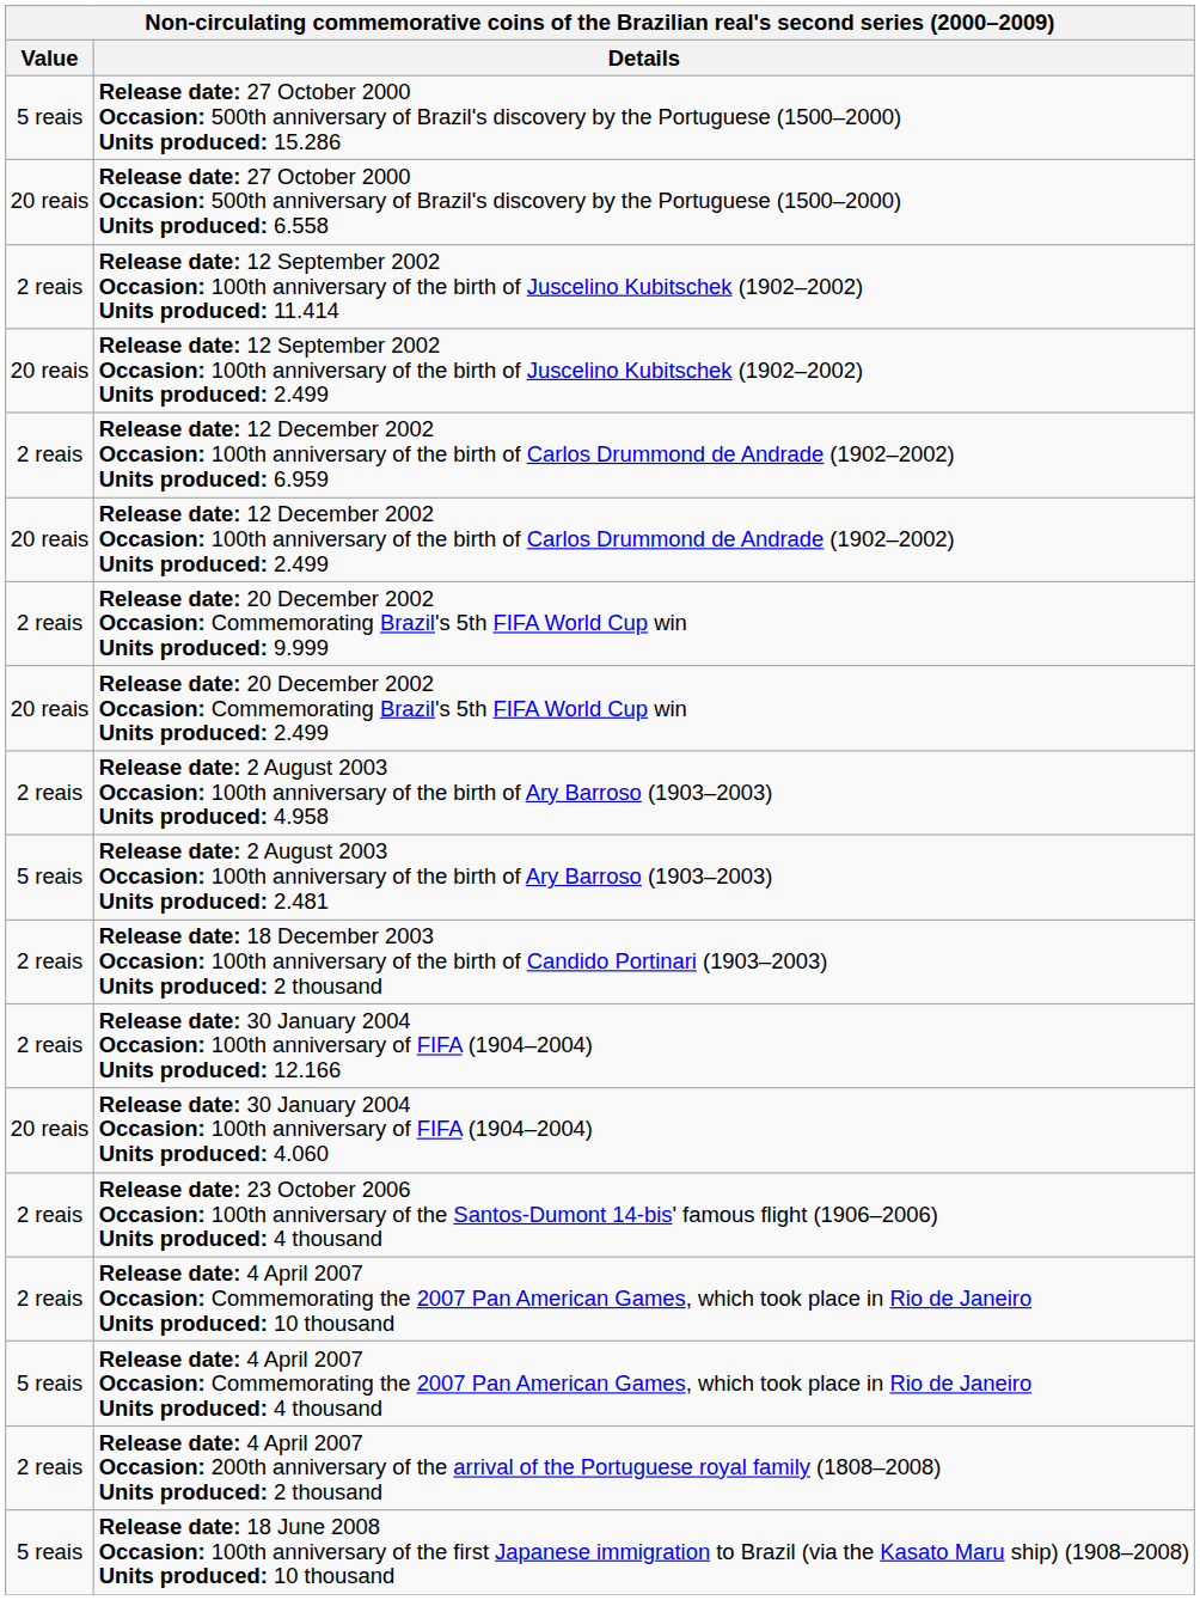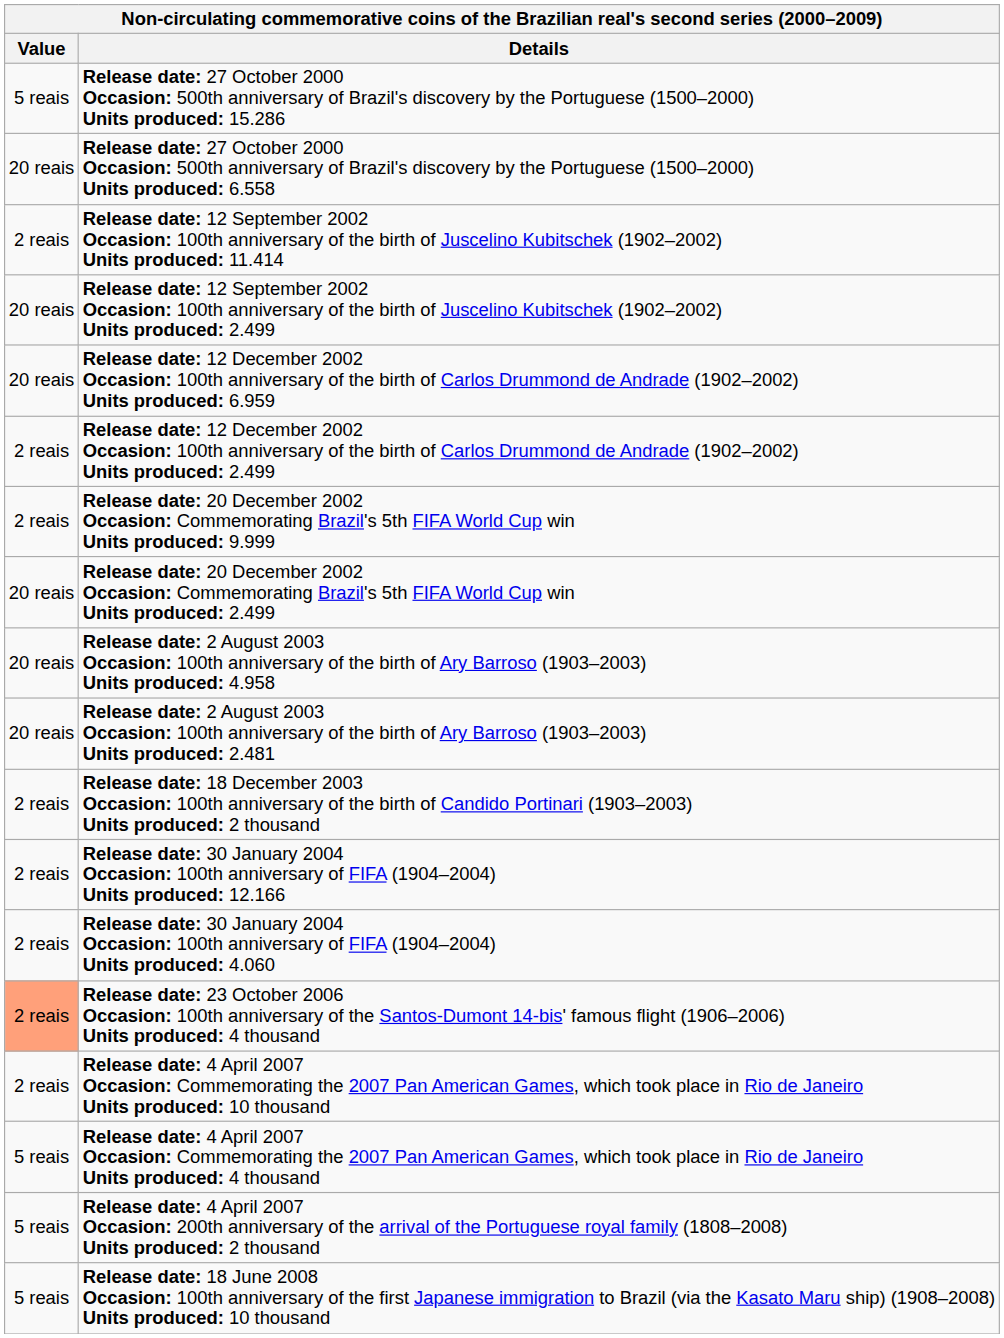row 7 | Value: 2 reais -> 20 reais
row 8 | Value: 20 reais -> 2 reais
row 11 | Value: 2 reais -> 20 reais
row 12 | Value: 5 reais -> 20 reais
row 15 | Value: 20 reais -> 2 reais
row 16 | Value: no background -> lightsalmon background
row 19 | Value: 2 reais -> 5 reais
